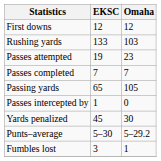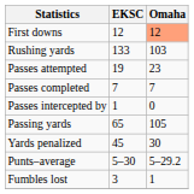First downs | Omaha: no background -> lightsalmon background
rows swapped: Passes intercepted by <-> Passing yards
